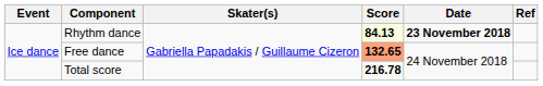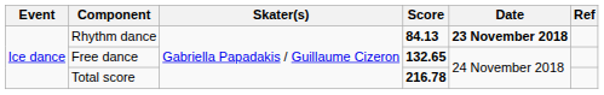Rhythm dance | Score: lightyellow background -> no background
Free dance | Score: lightsalmon background -> no background
